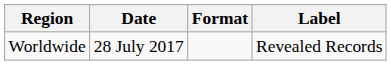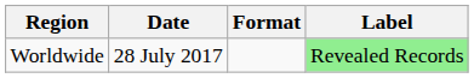Worldwide | Label: no background -> lightgreen background
